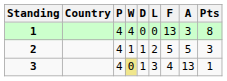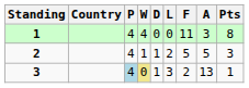row 2 | F: 13 -> 11
row 4 | P: no background -> lightblue background
row 4 | F: 4 -> 2
